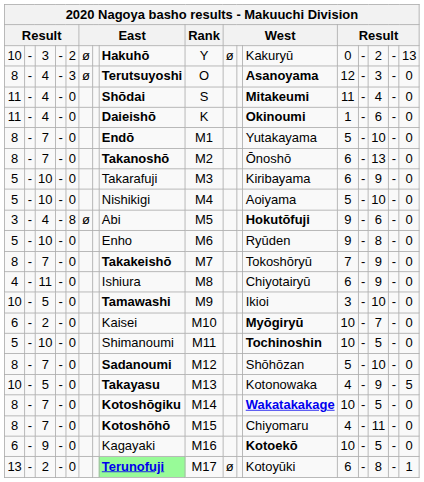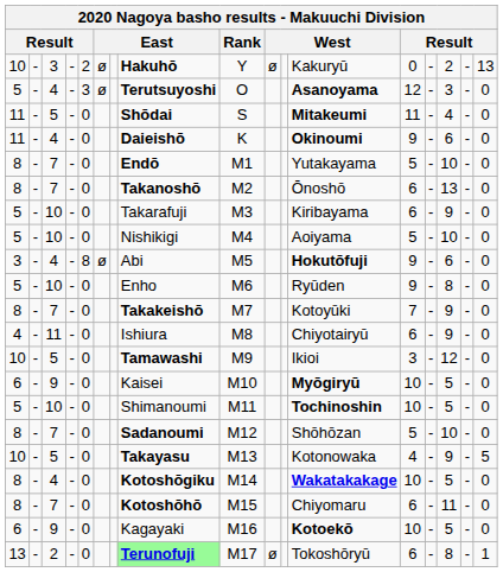row 4 | column 1: 8 -> 5
row 5 | column 3: 4 -> 5
row 6 | column 13: 1 -> 9
row 13 | column 12: Tokoshōryū -> Kotoyūki
row 15 | column 15: 10 -> 12
row 16 | column 3: 2 -> 9
row 16 | column 15: 7 -> 5
row 20 | column 3: 7 -> 4
row 21 | column 13: 4 -> 6
row 23 | column 12: Kotoyūki -> Tokoshōryū
